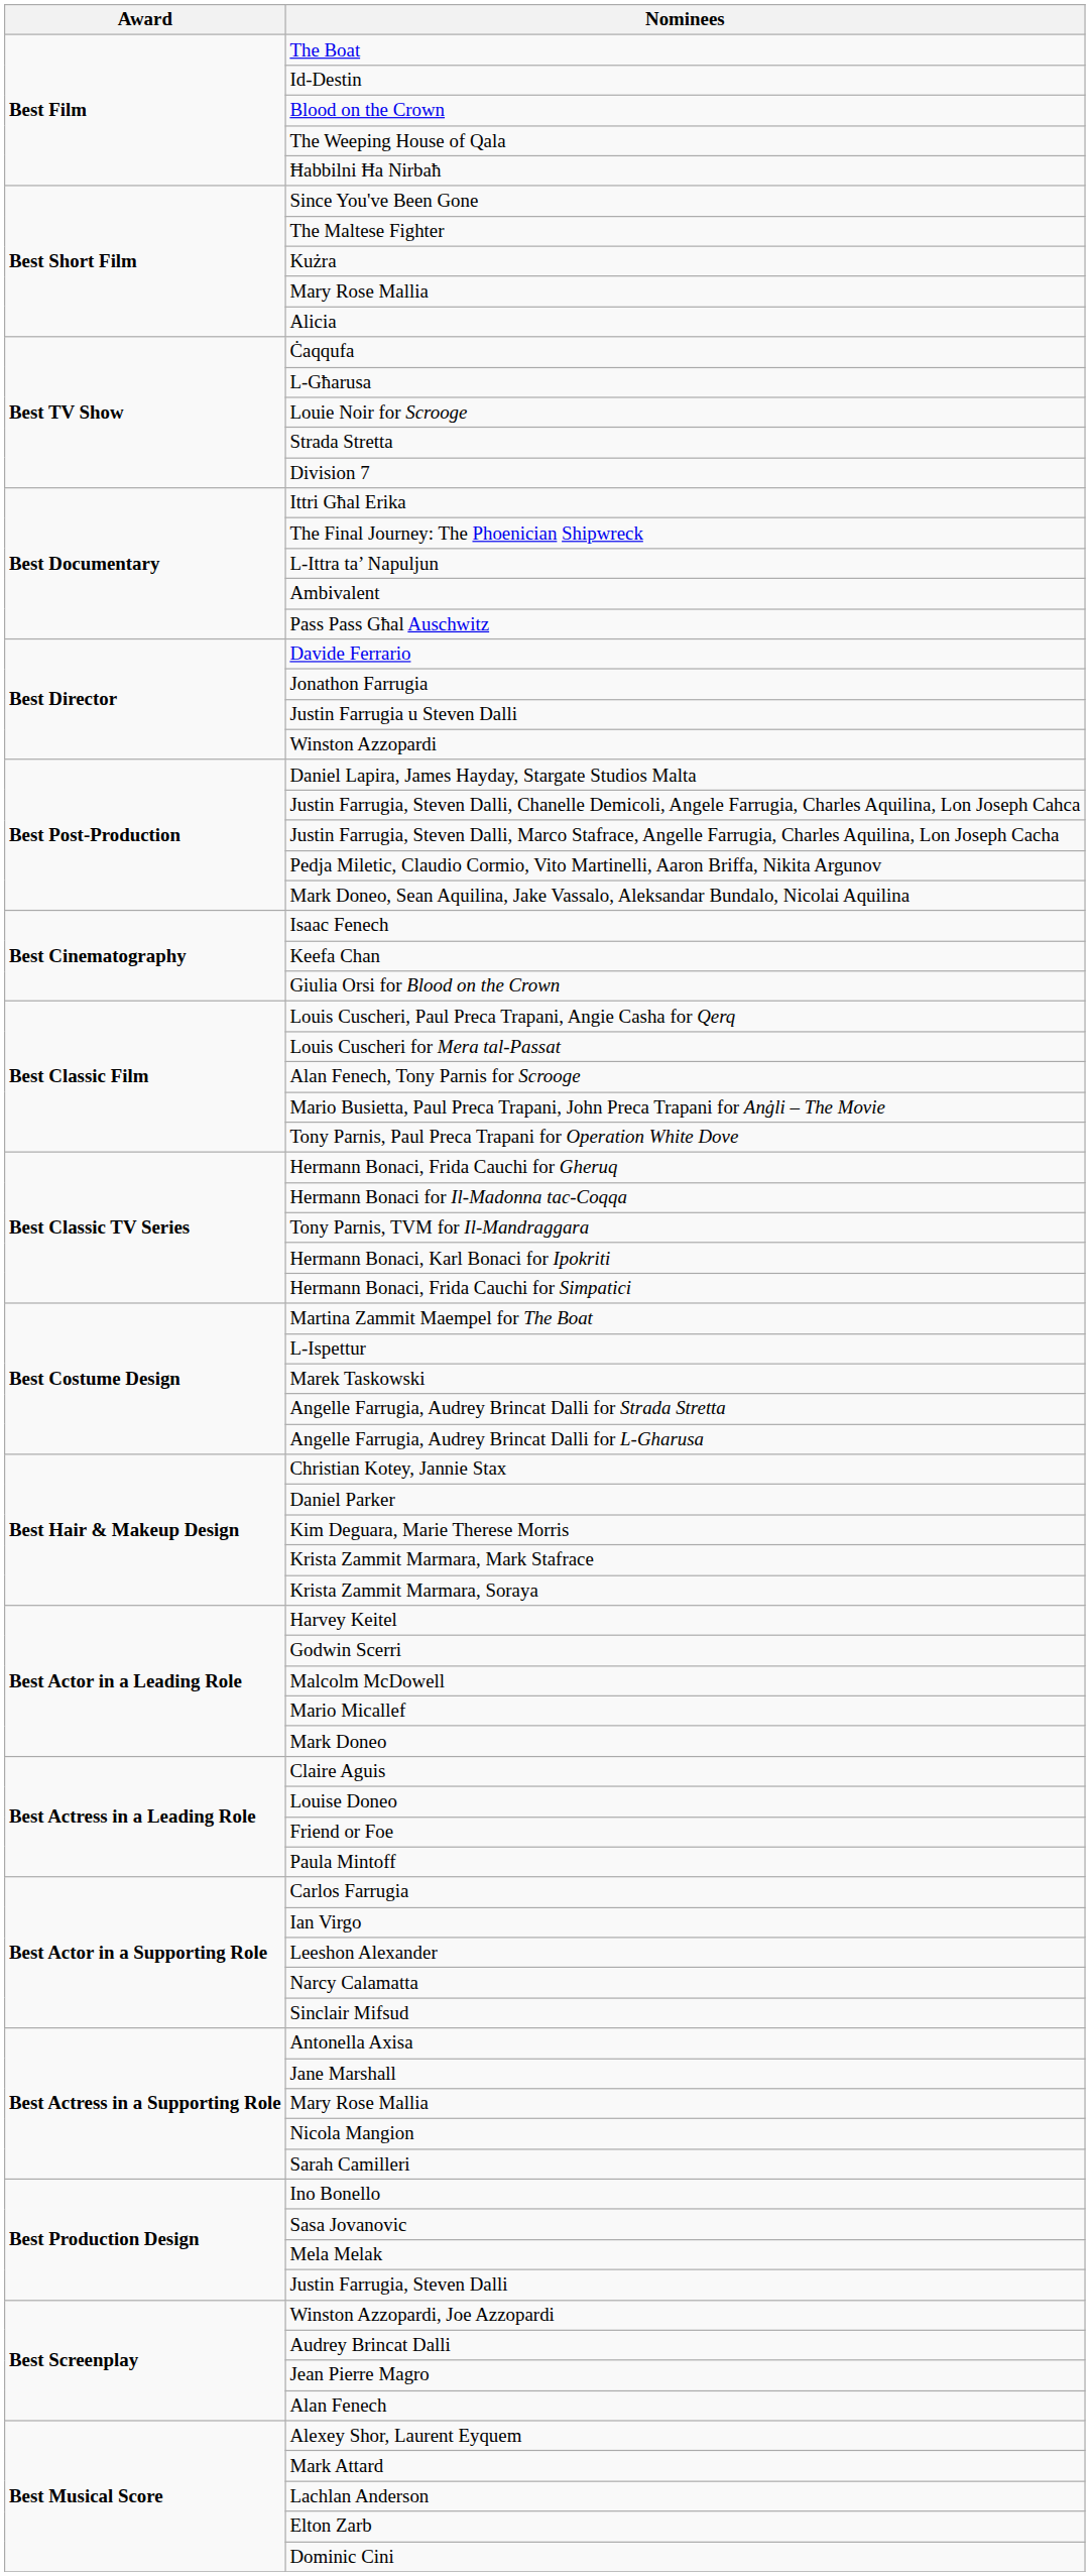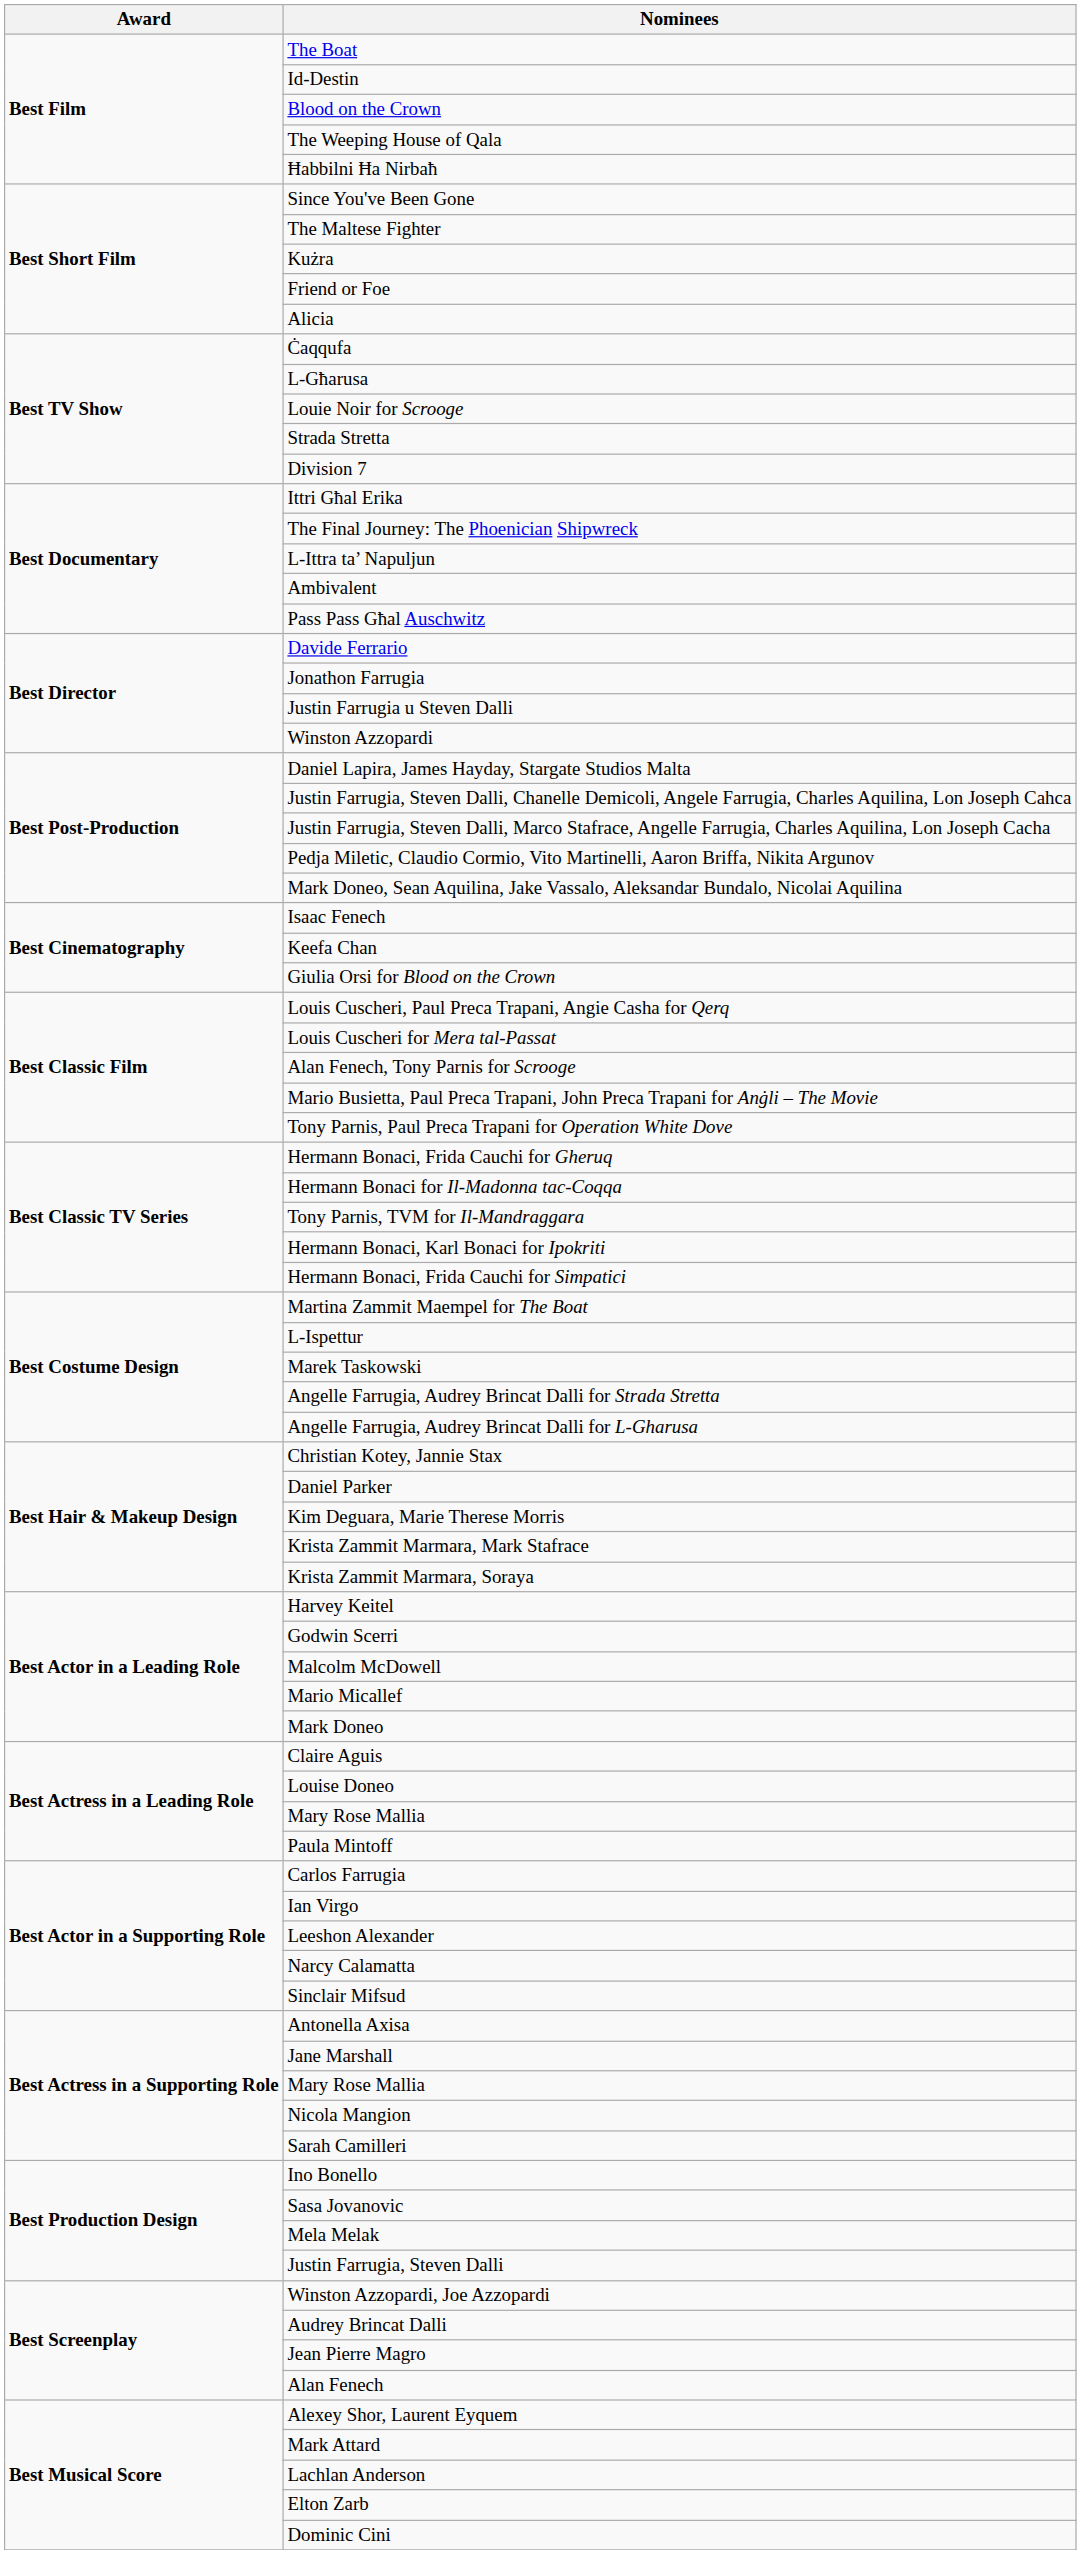row 10 | Nominees: Mary Rose Mallia -> Friend or Foe
row 61 | Nominees: Friend or Foe -> Mary Rose Mallia
